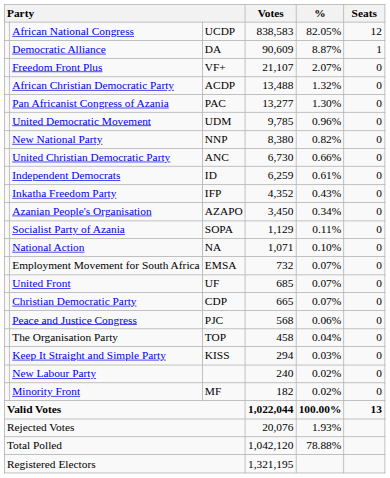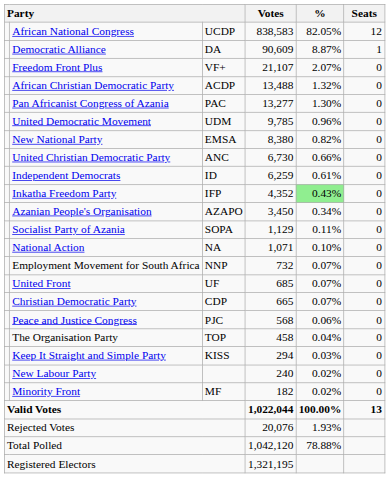New National Party | column 3: NNP -> EMSA
Inkatha Freedom Party | %: no background -> lightgreen background
Employment Movement for South Africa | column 3: EMSA -> NNP
